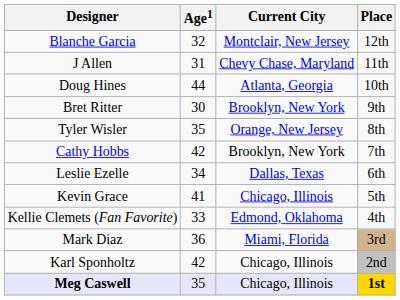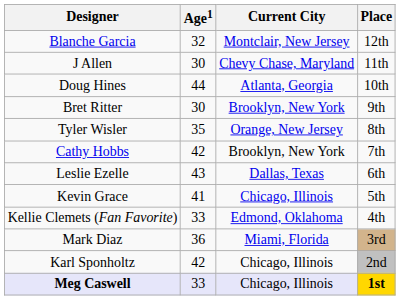J Allen | Age1: 31 -> 30
Leslie Ezelle | Age1: 34 -> 43
Meg Caswell | Age1: 35 -> 33
